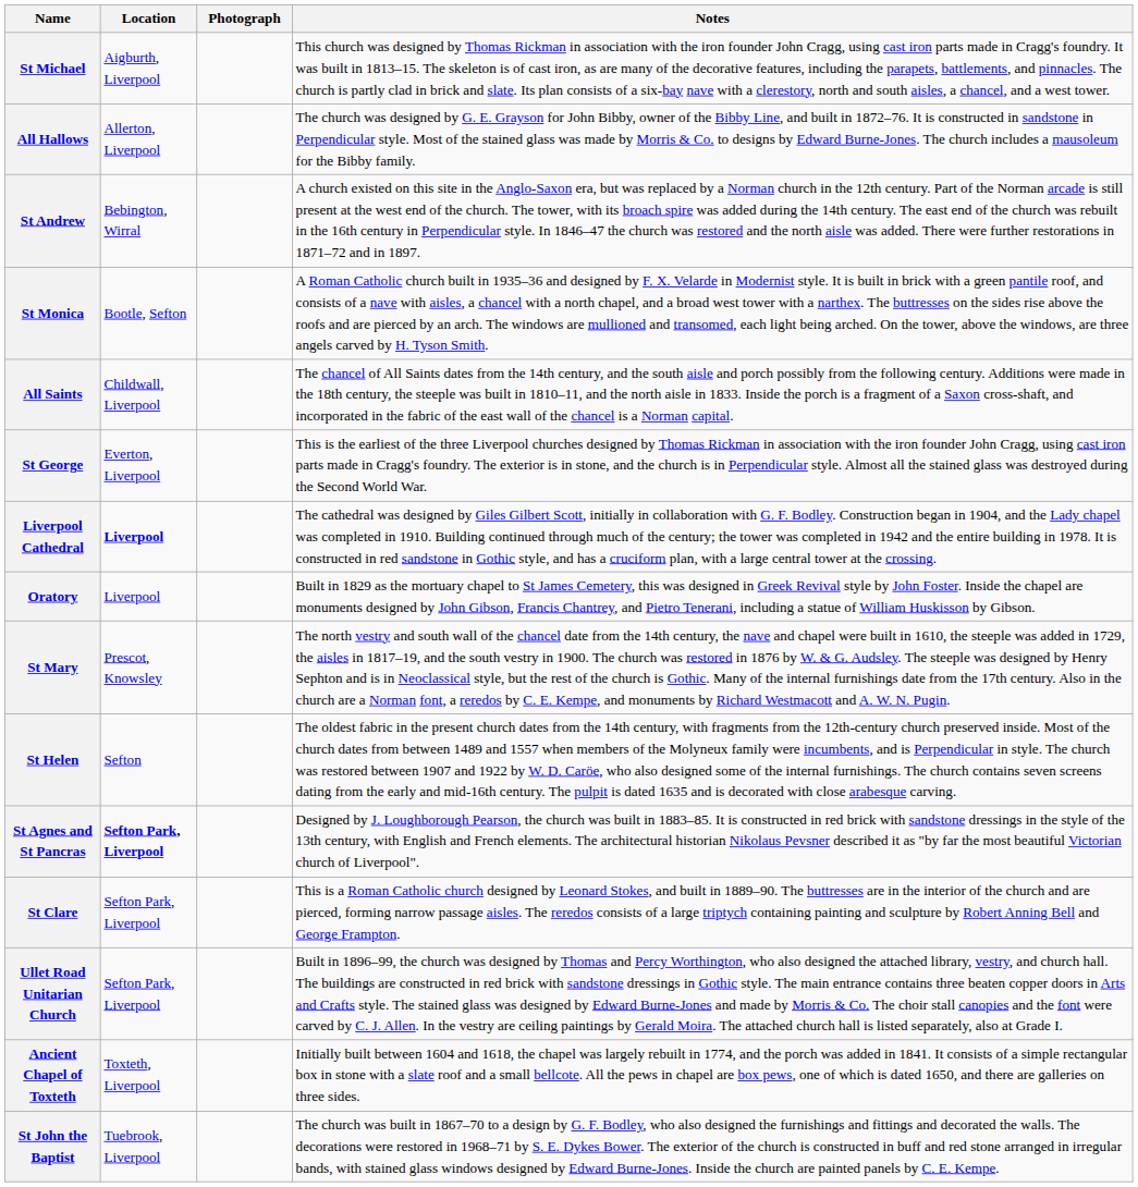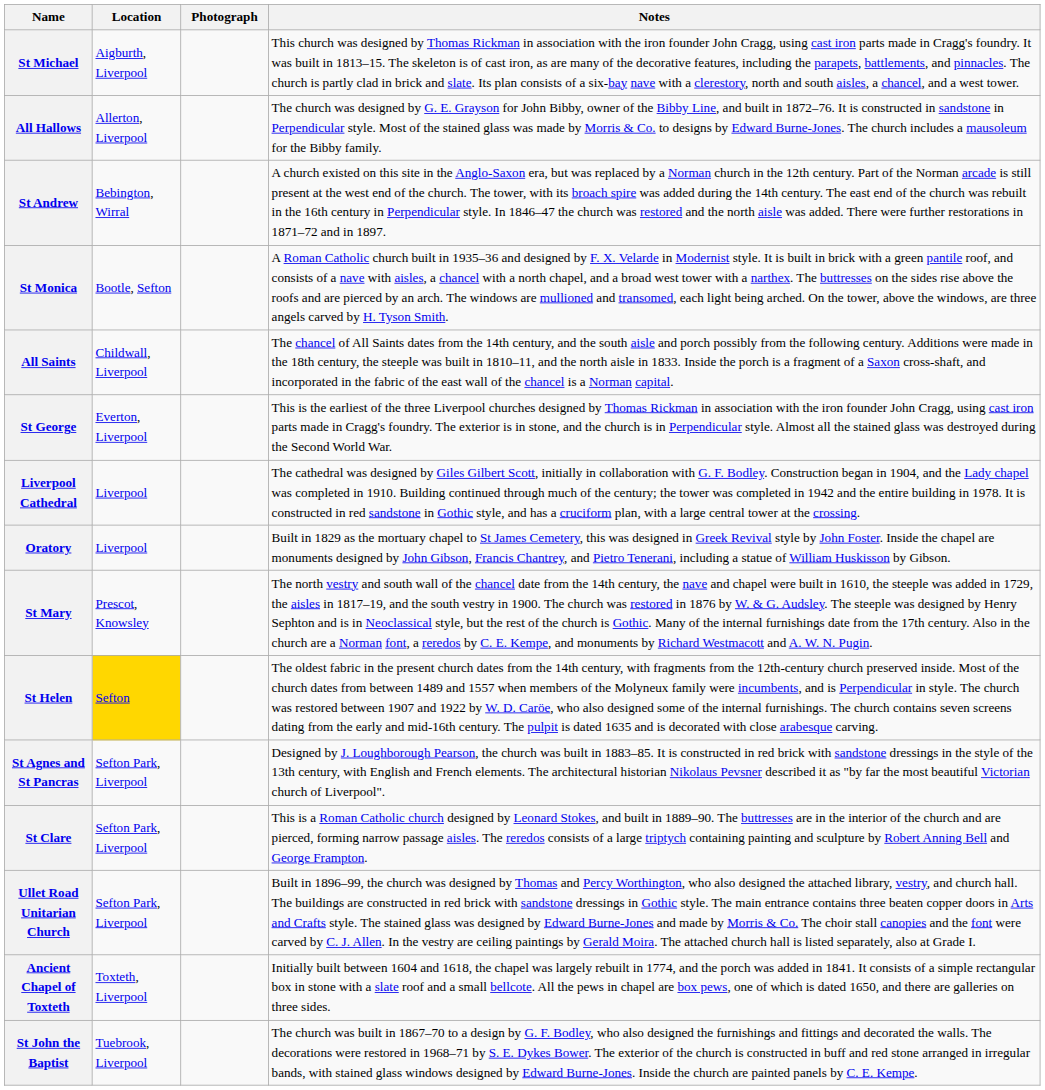Liverpool Cathedral | Location: bold -> normal
St Helen | Location: no background -> gold background
St Agnes and St Pancras | Location: bold -> normal
